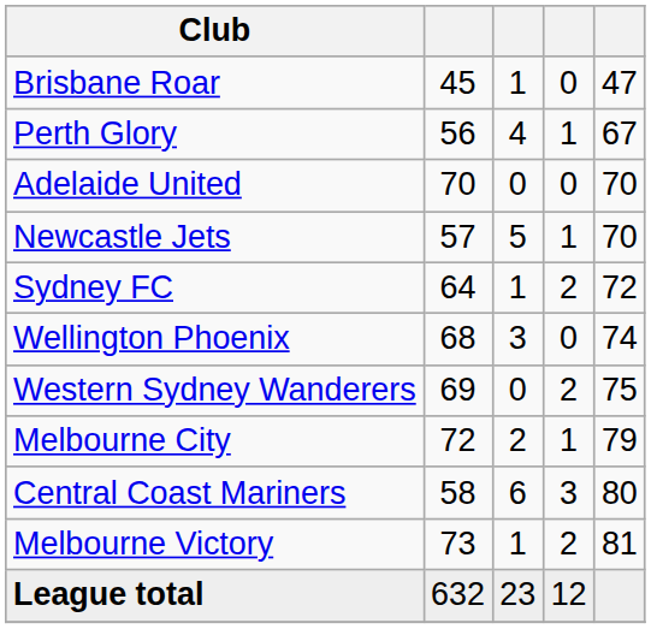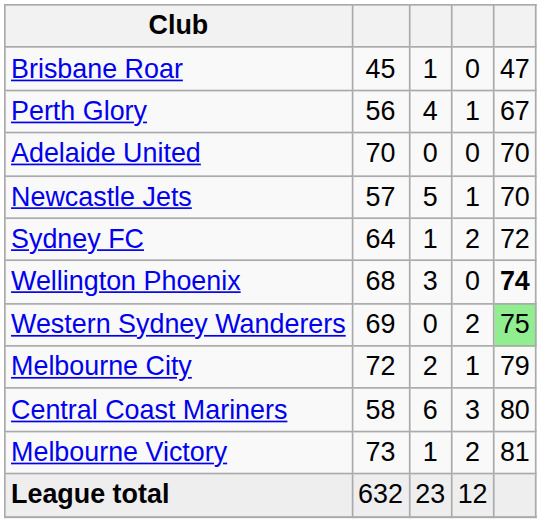Wellington Phoenix | column 5: normal -> bold
Western Sydney Wanderers | column 5: no background -> lightgreen background
